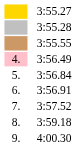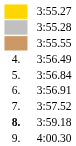3:56.49 | column 1: pink background -> no background
3:59.18 | column 1: normal -> bold
